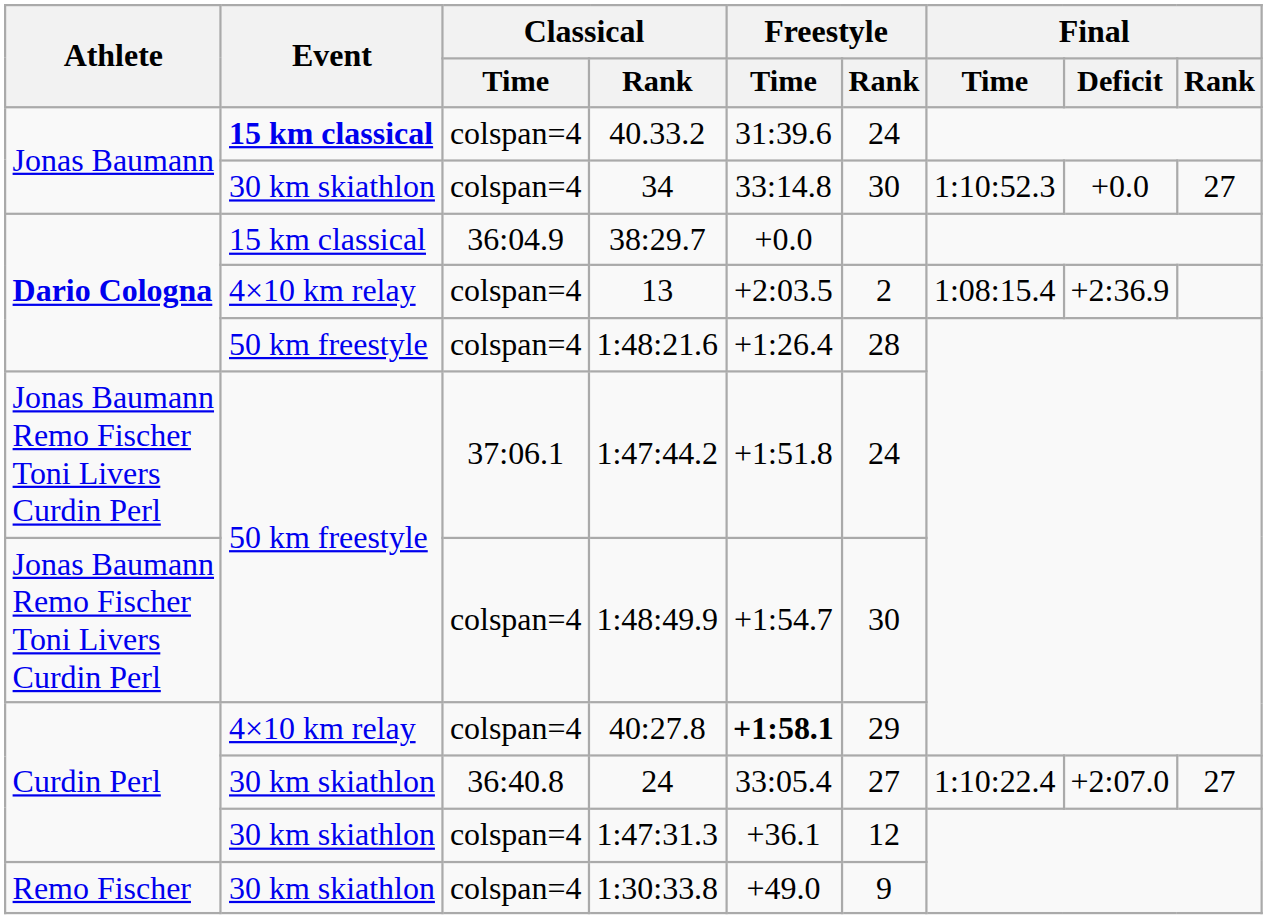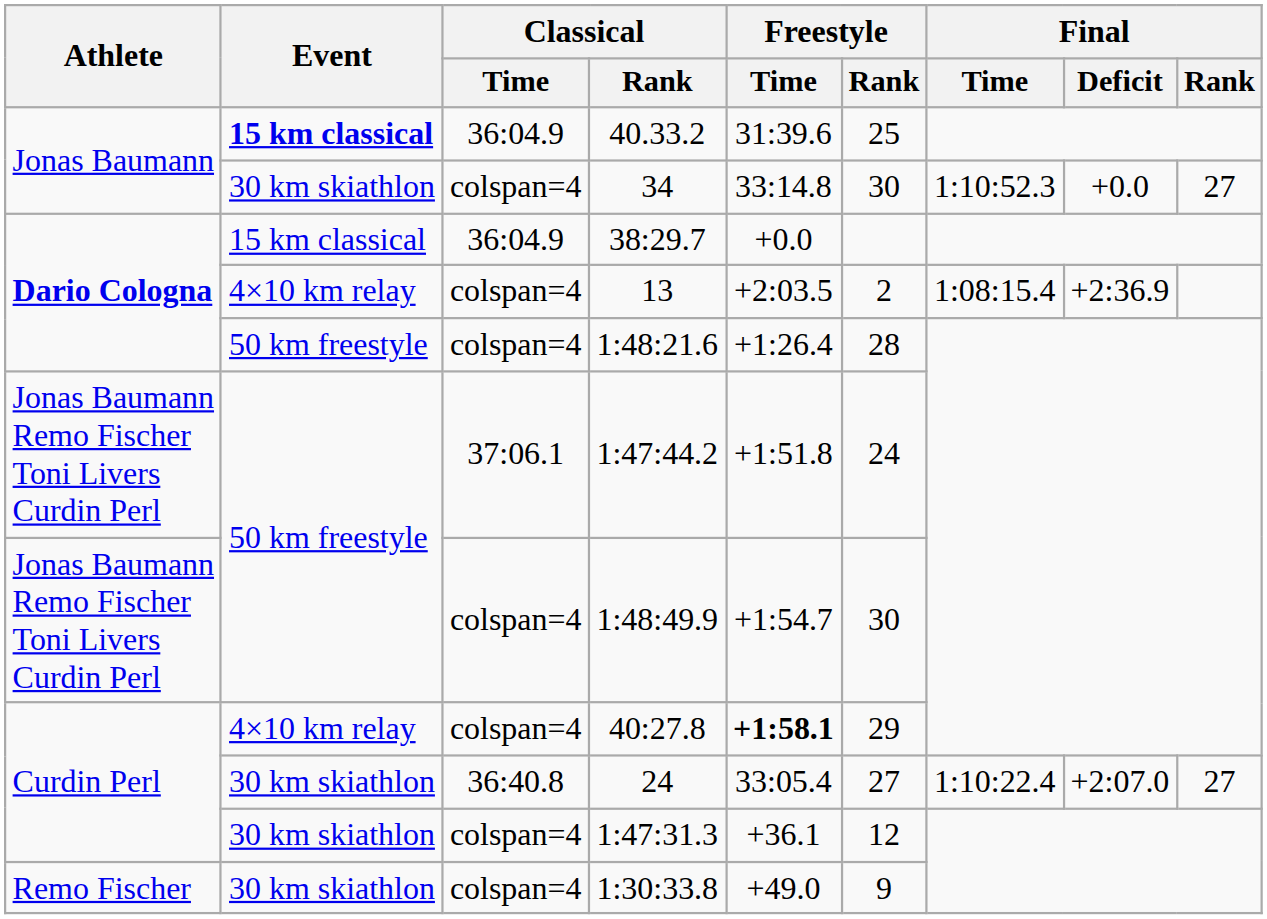40.33.2 | Classical / Time: colspan=4 -> 36:04.9
40.33.2 | Freestyle / Rank: 24 -> 25
